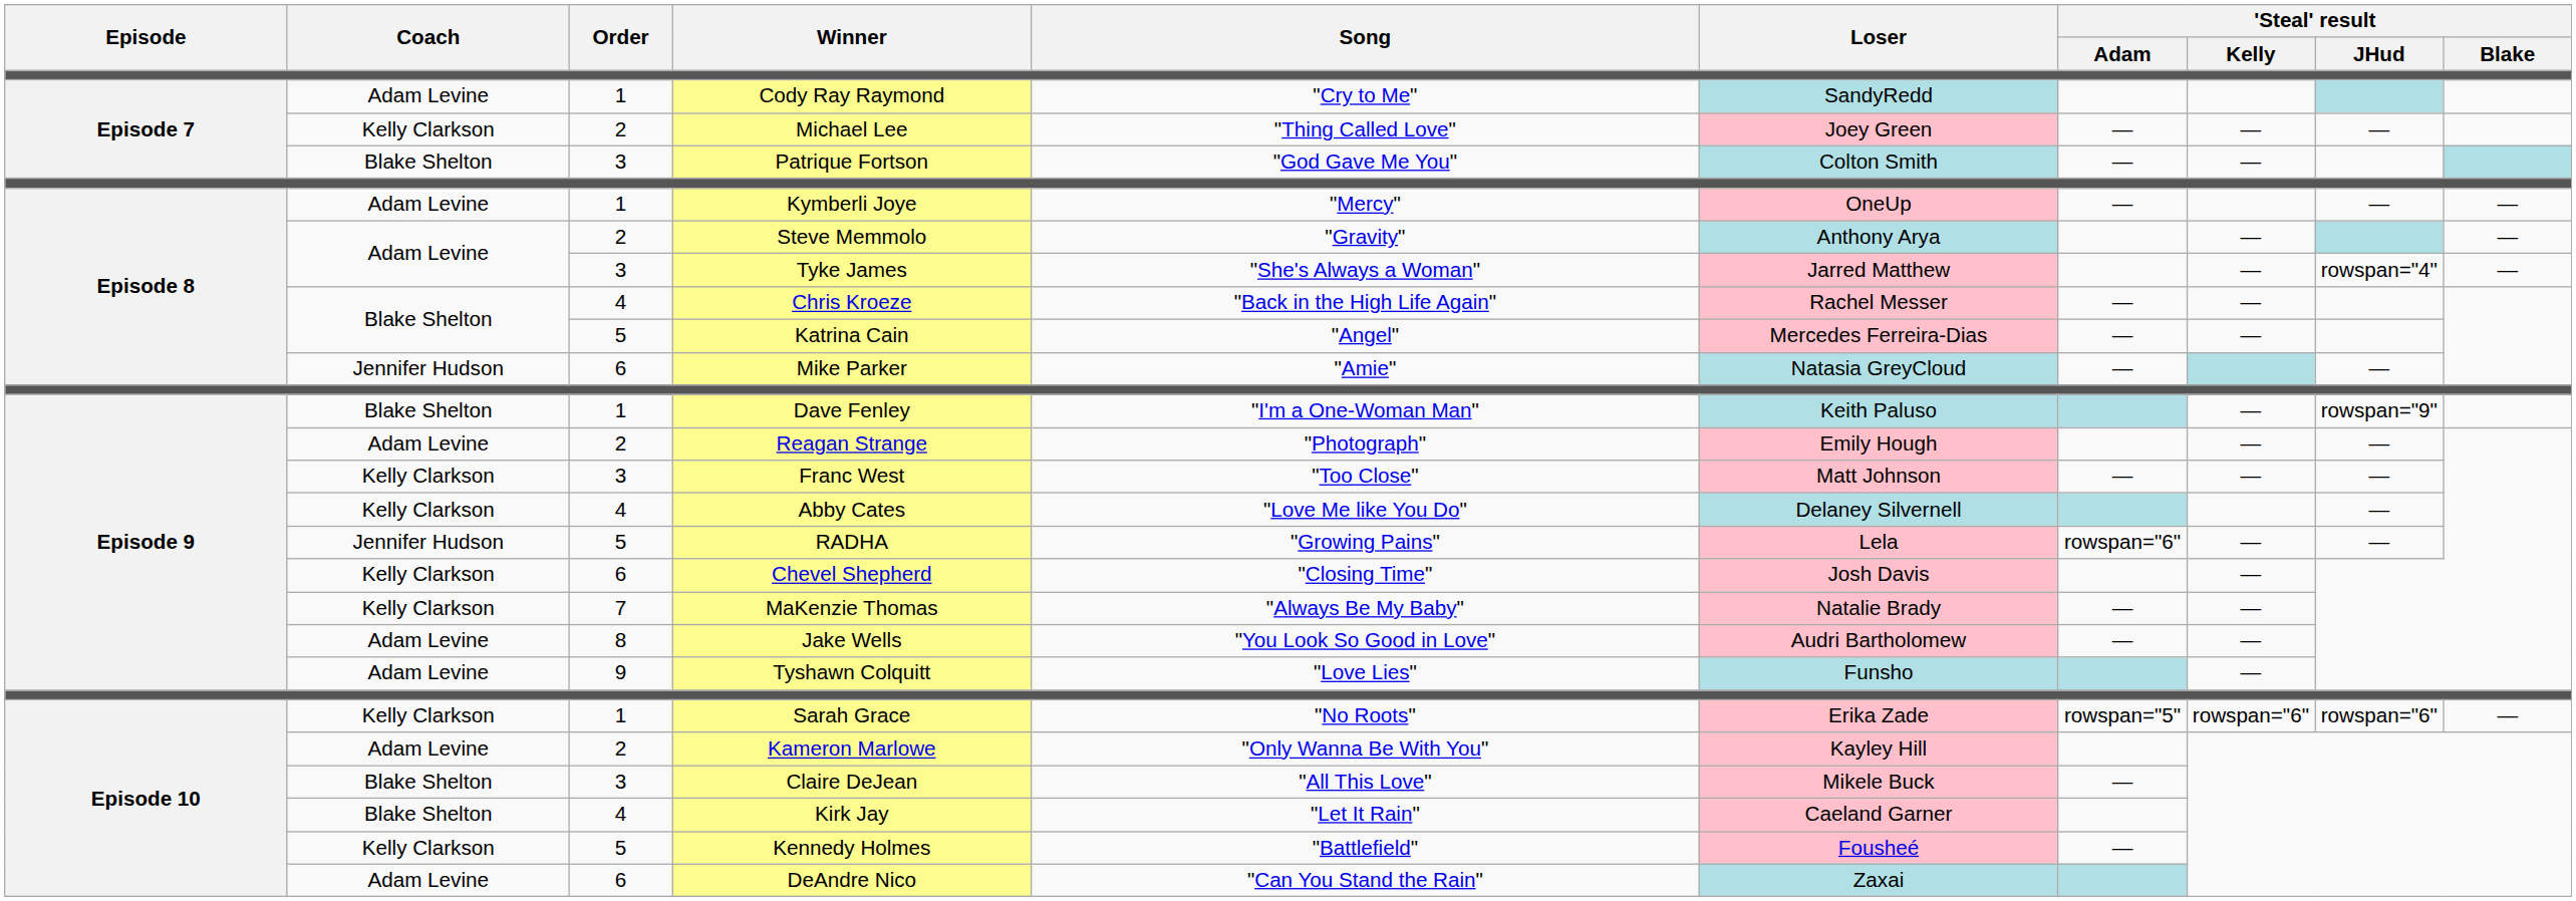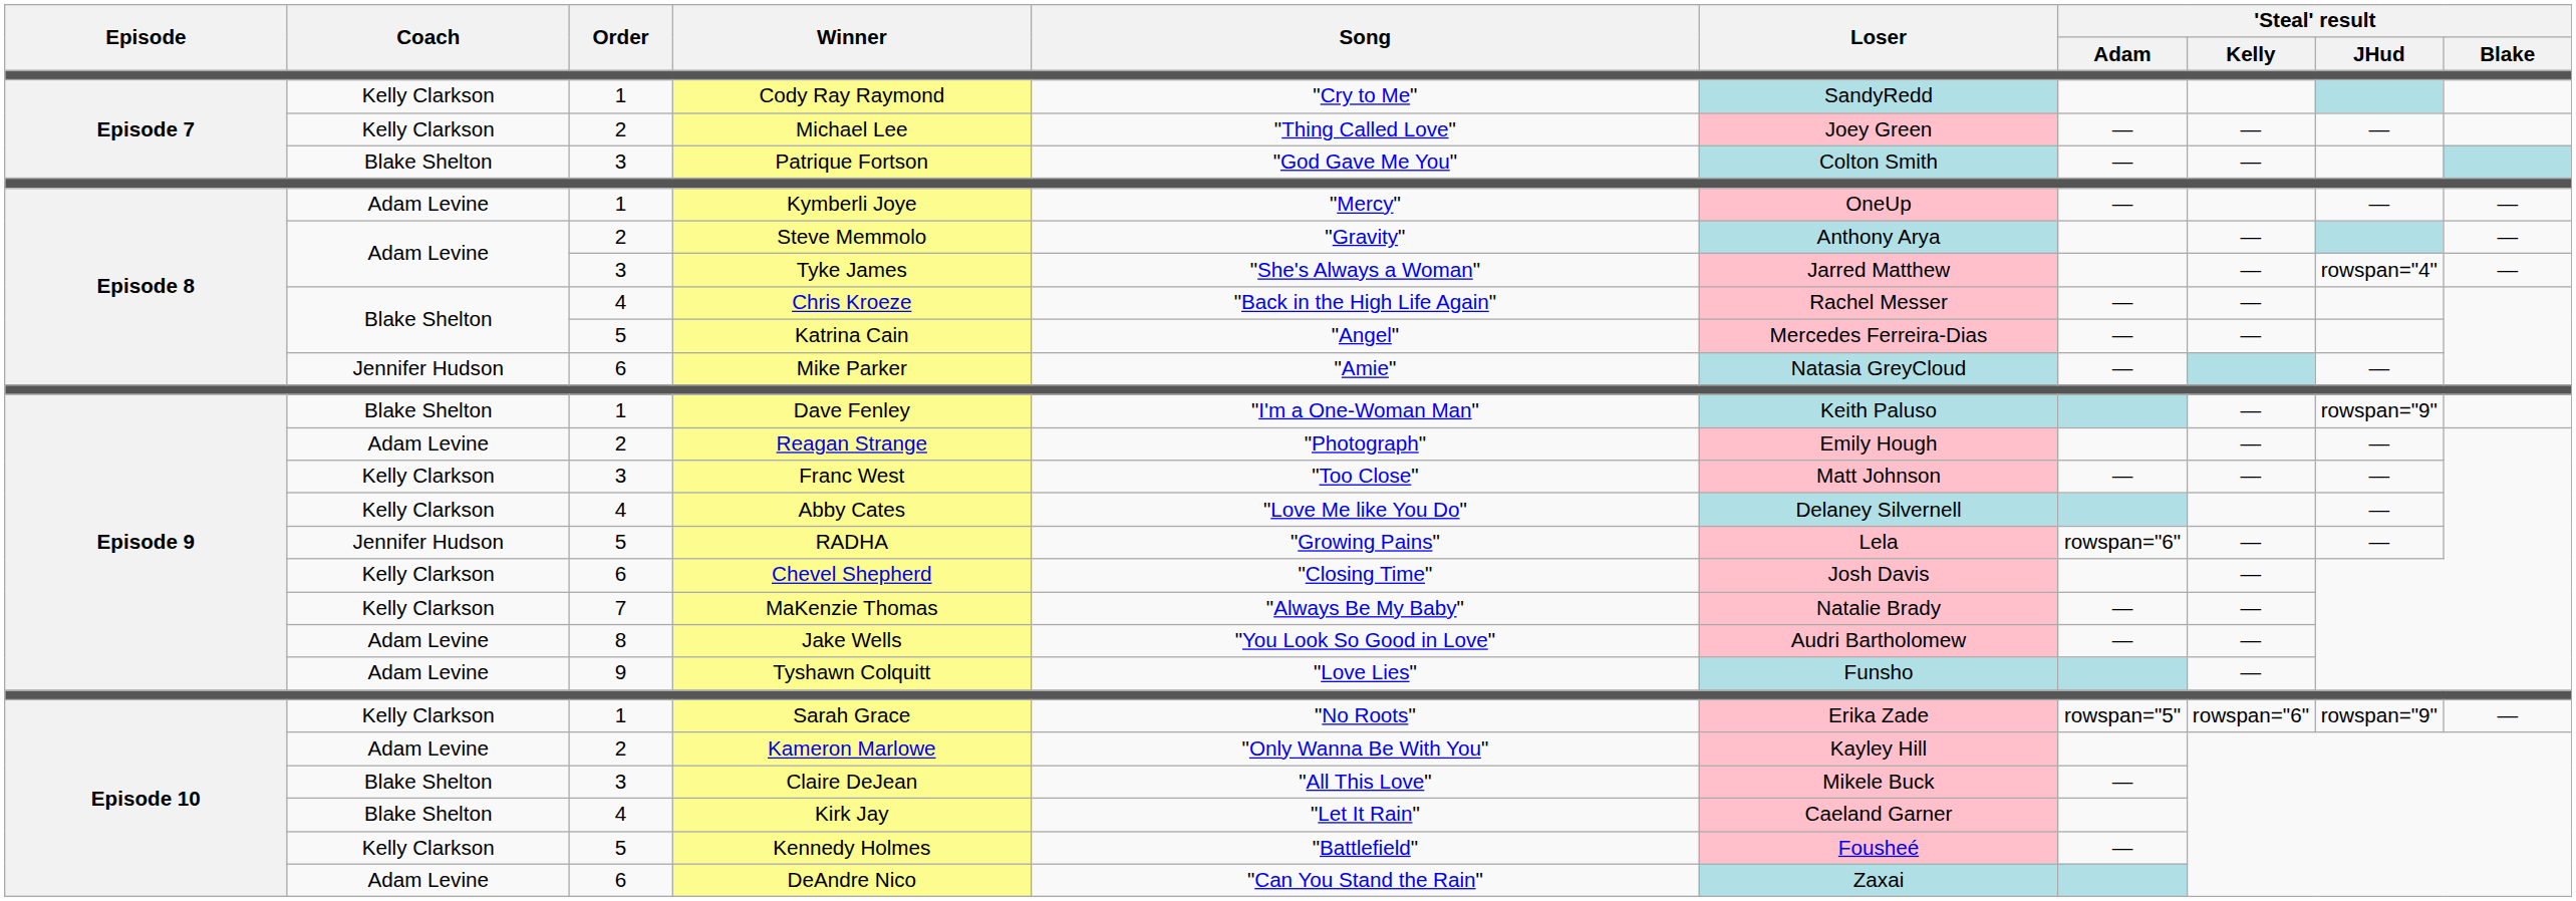Cody Ray Raymond | Coach: Adam Levine -> Kelly Clarkson
Sarah Grace | 'Steal' result / JHud: rowspan="6" -> rowspan="9"
